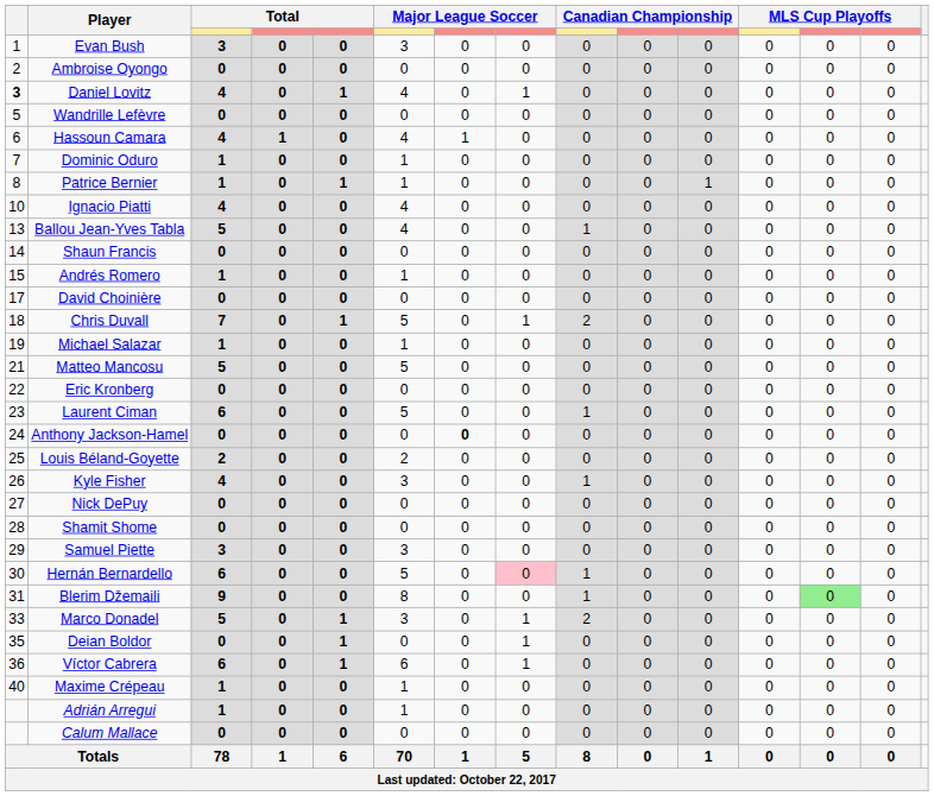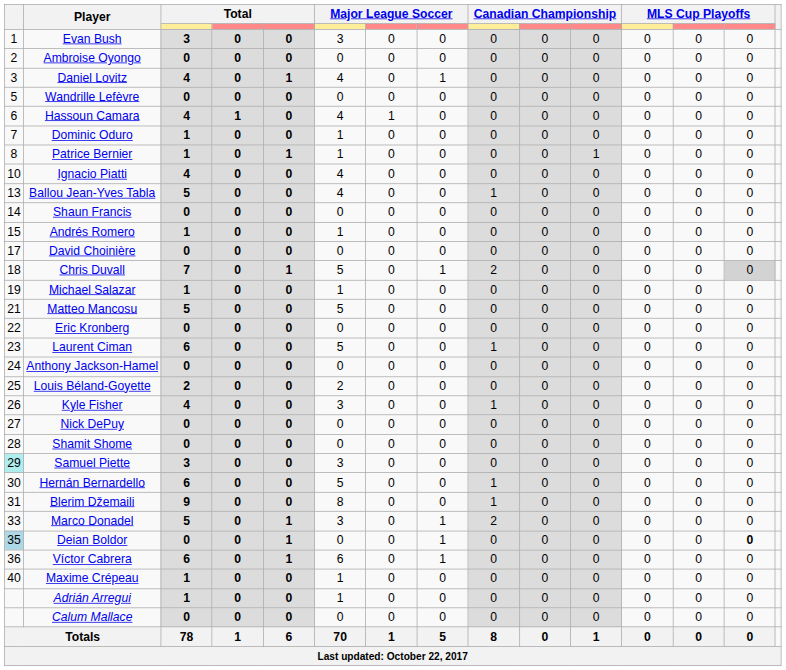Daniel Lovitz | column 1: bold -> normal
Chris Duvall | column 14: no background -> lightgrey background
Anthony Jackson-Hamel | column 7: bold -> normal
Samuel Piette | column 1: no background -> paleturquoise background
Hernán Bernardello | column 8: pink background -> no background
Blerim Džemaili | column 13: lightgreen background -> no background
Deian Boldor | column 1: no background -> lightblue background
Deian Boldor | column 14: normal -> bold
